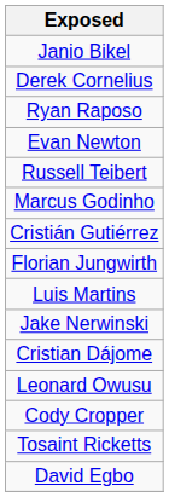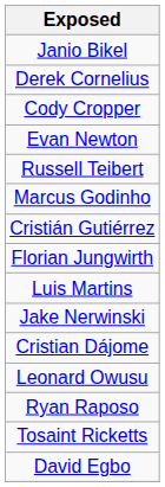row 4 | column 1: Ryan Raposo -> Cody Cropper
row 14 | column 1: Cody Cropper -> Ryan Raposo
